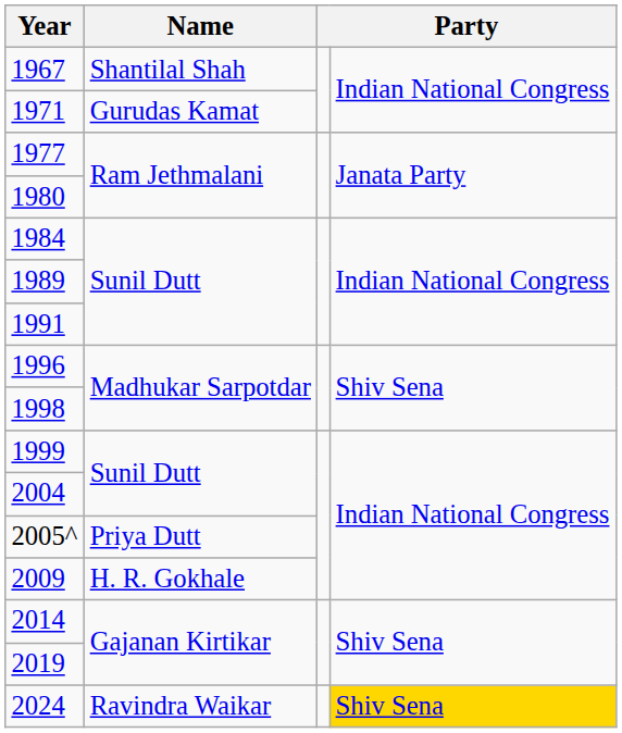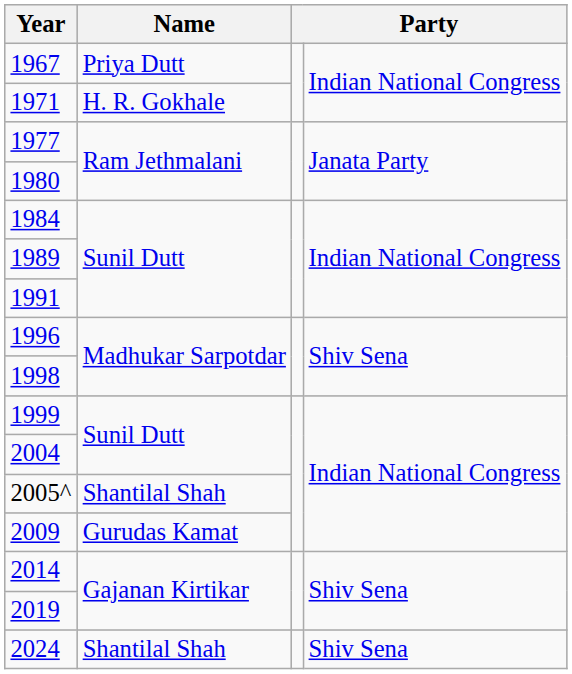1967 | Name: Shantilal Shah -> Priya Dutt
1971 | Name: Gurudas Kamat -> H. R. Gokhale
2005^ | Name: Priya Dutt -> Shantilal Shah
2009 | Name: H. R. Gokhale -> Gurudas Kamat
2024 | Name: Ravindra Waikar -> Shantilal Shah
2024 | column 4: gold background -> no background
